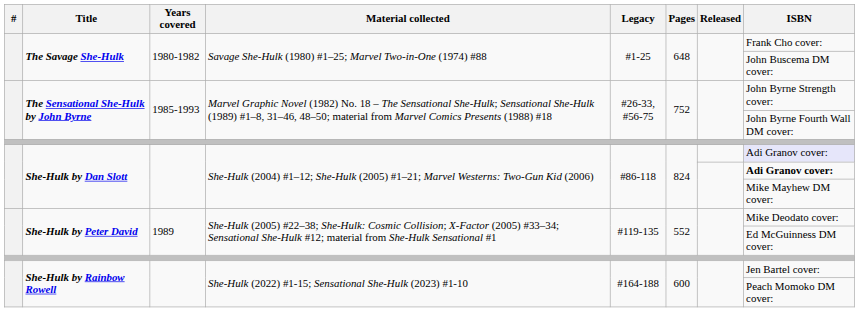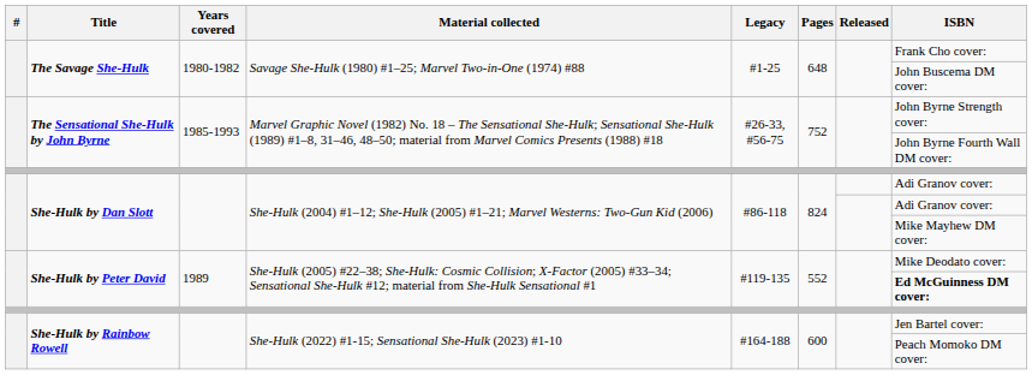row 7 | ISBN: lavender background -> no background
row 8 | ISBN: bold -> normal
row 11 | ISBN: normal -> bold
